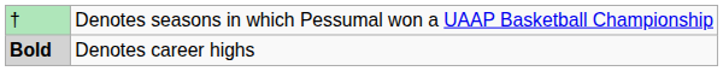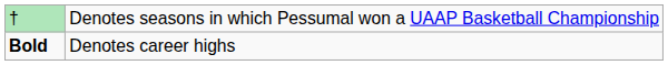row 2 | column 1: lightgrey background -> no background
